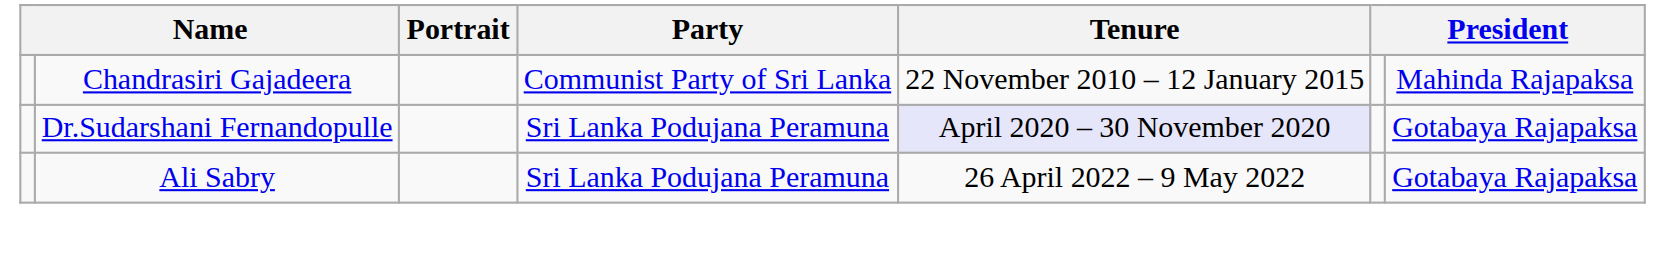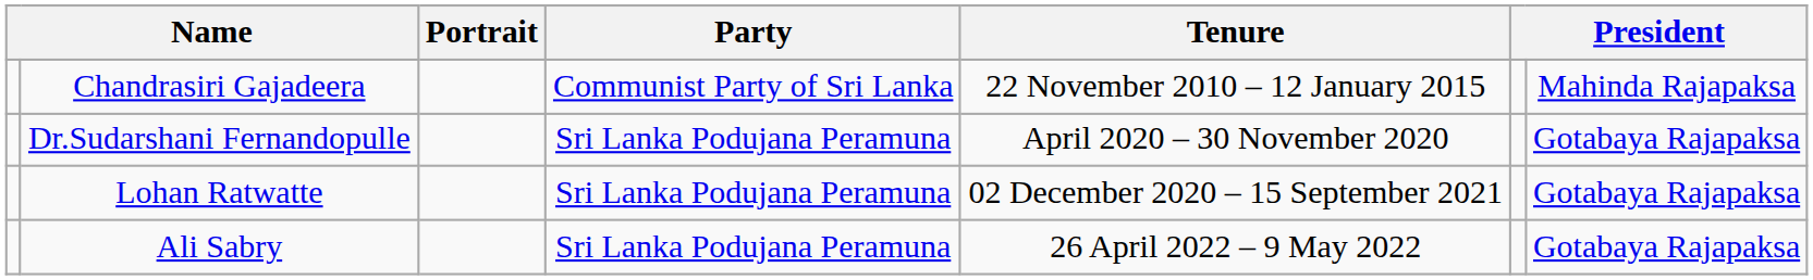Dr.Sudarshani Fernandopulle | Tenure: lavender background -> no background
+ row: Lohan Ratwatte | Sri Lanka Podujana Peramuna | 02 December 2020 – 15 September 2021 | Gotabaya Rajapaksa
